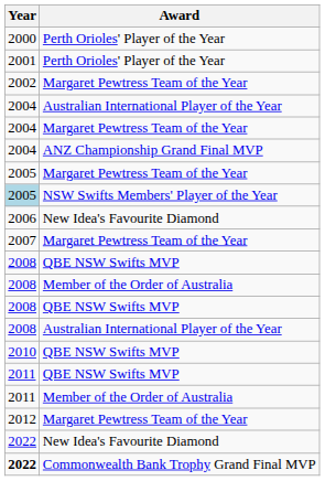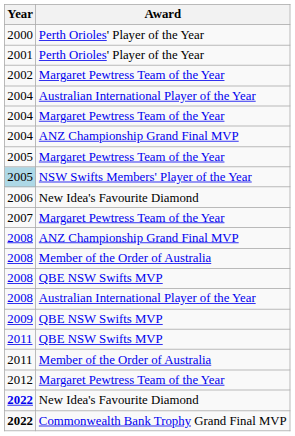row 12 | Award: QBE NSW Swifts MVP -> ANZ Championship Grand Final MVP
row 16 | Year: 2010 -> 2009
row 20 | Year: normal -> bold
